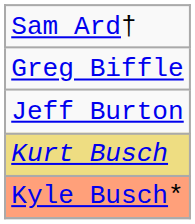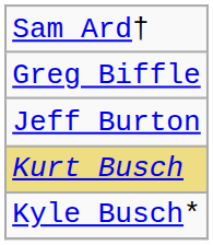row 5 | column 1: lightsalmon background -> no background
